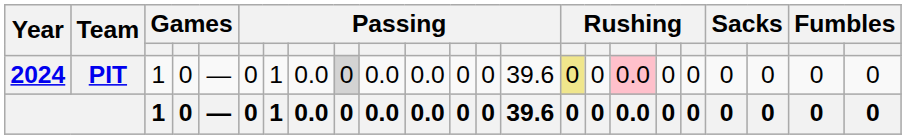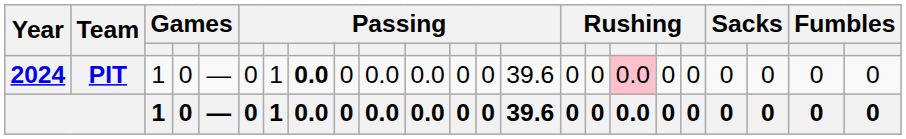PIT | column 8: normal -> bold
PIT | column 9: lightgrey background -> no background
PIT | column 15: khaki background -> no background
